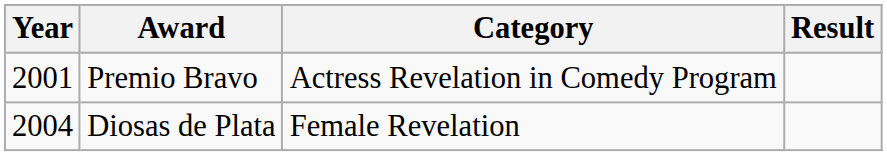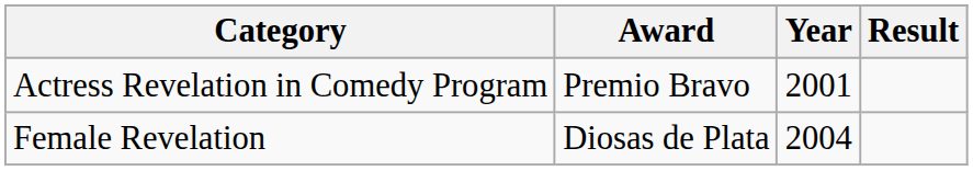columns swapped: Year <-> Category
